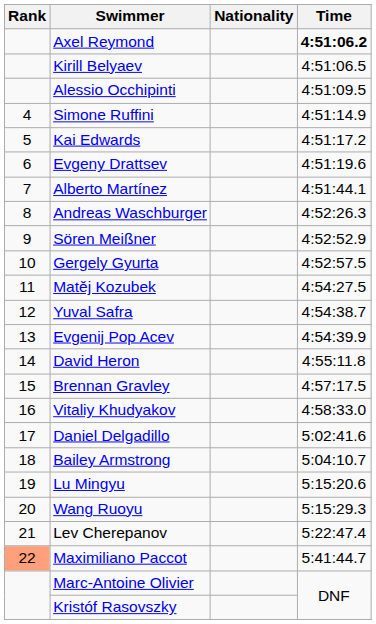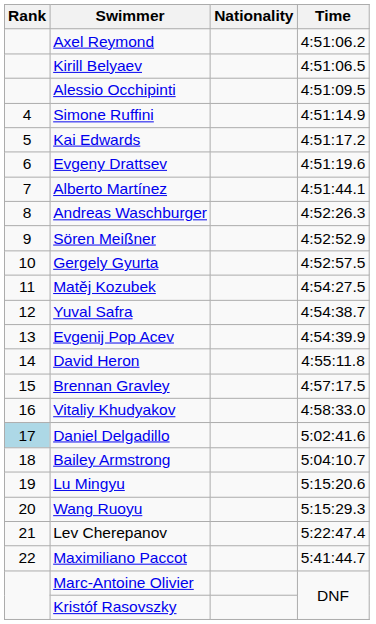Axel Reymond | Time: bold -> normal
Daniel Delgadillo | Rank: no background -> lightblue background
Maximiliano Paccot | Rank: lightsalmon background -> no background
